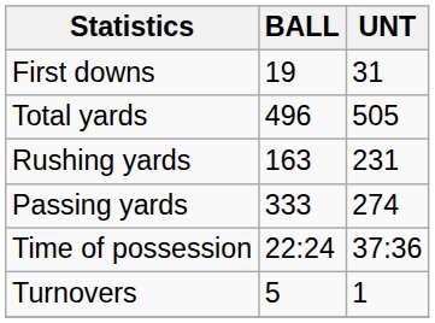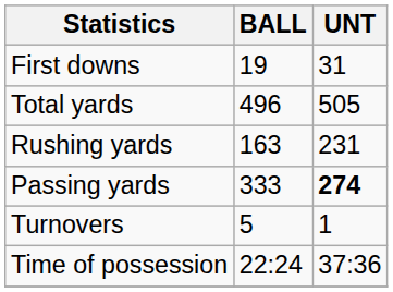Passing yards | UNT: normal -> bold
rows swapped: Turnovers <-> Time of possession
